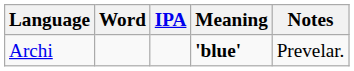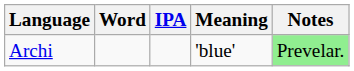Archi | Meaning: bold -> normal
Archi | Notes: no background -> lightgreen background
